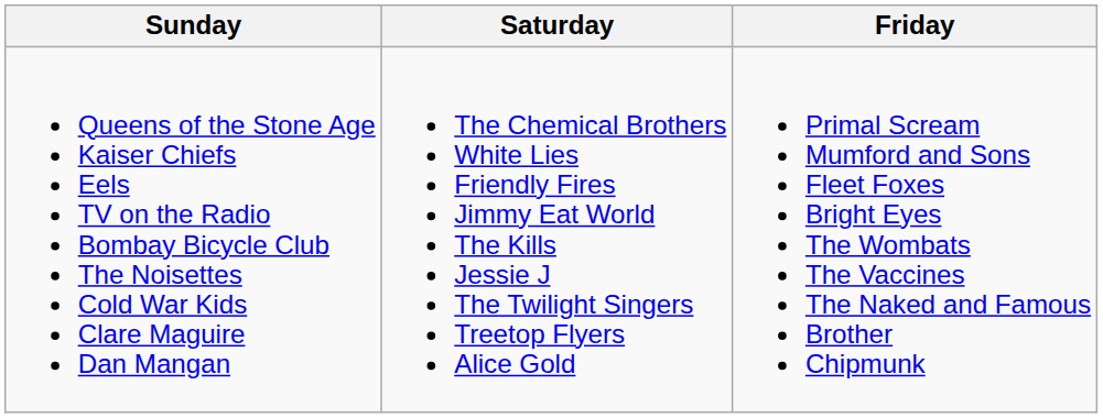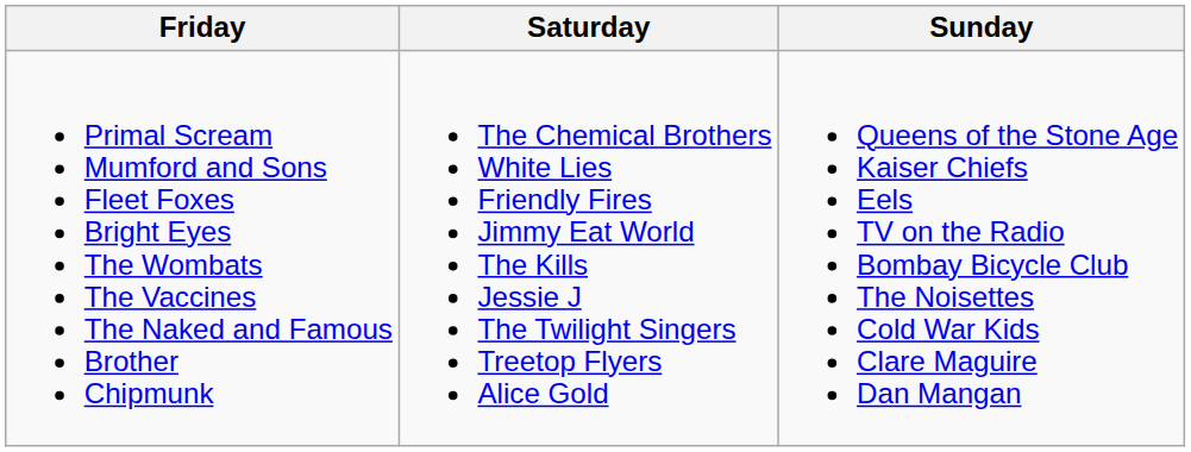columns swapped: Friday <-> Sunday
